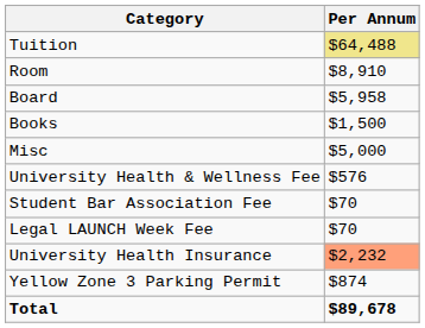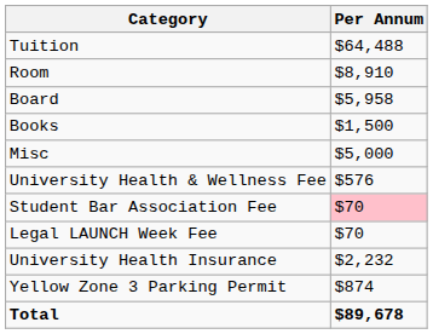Tuition | Per Annum: khaki background -> no background
Student Bar Association Fee | Per Annum: no background -> pink background
University Health Insurance | Per Annum: lightsalmon background -> no background
